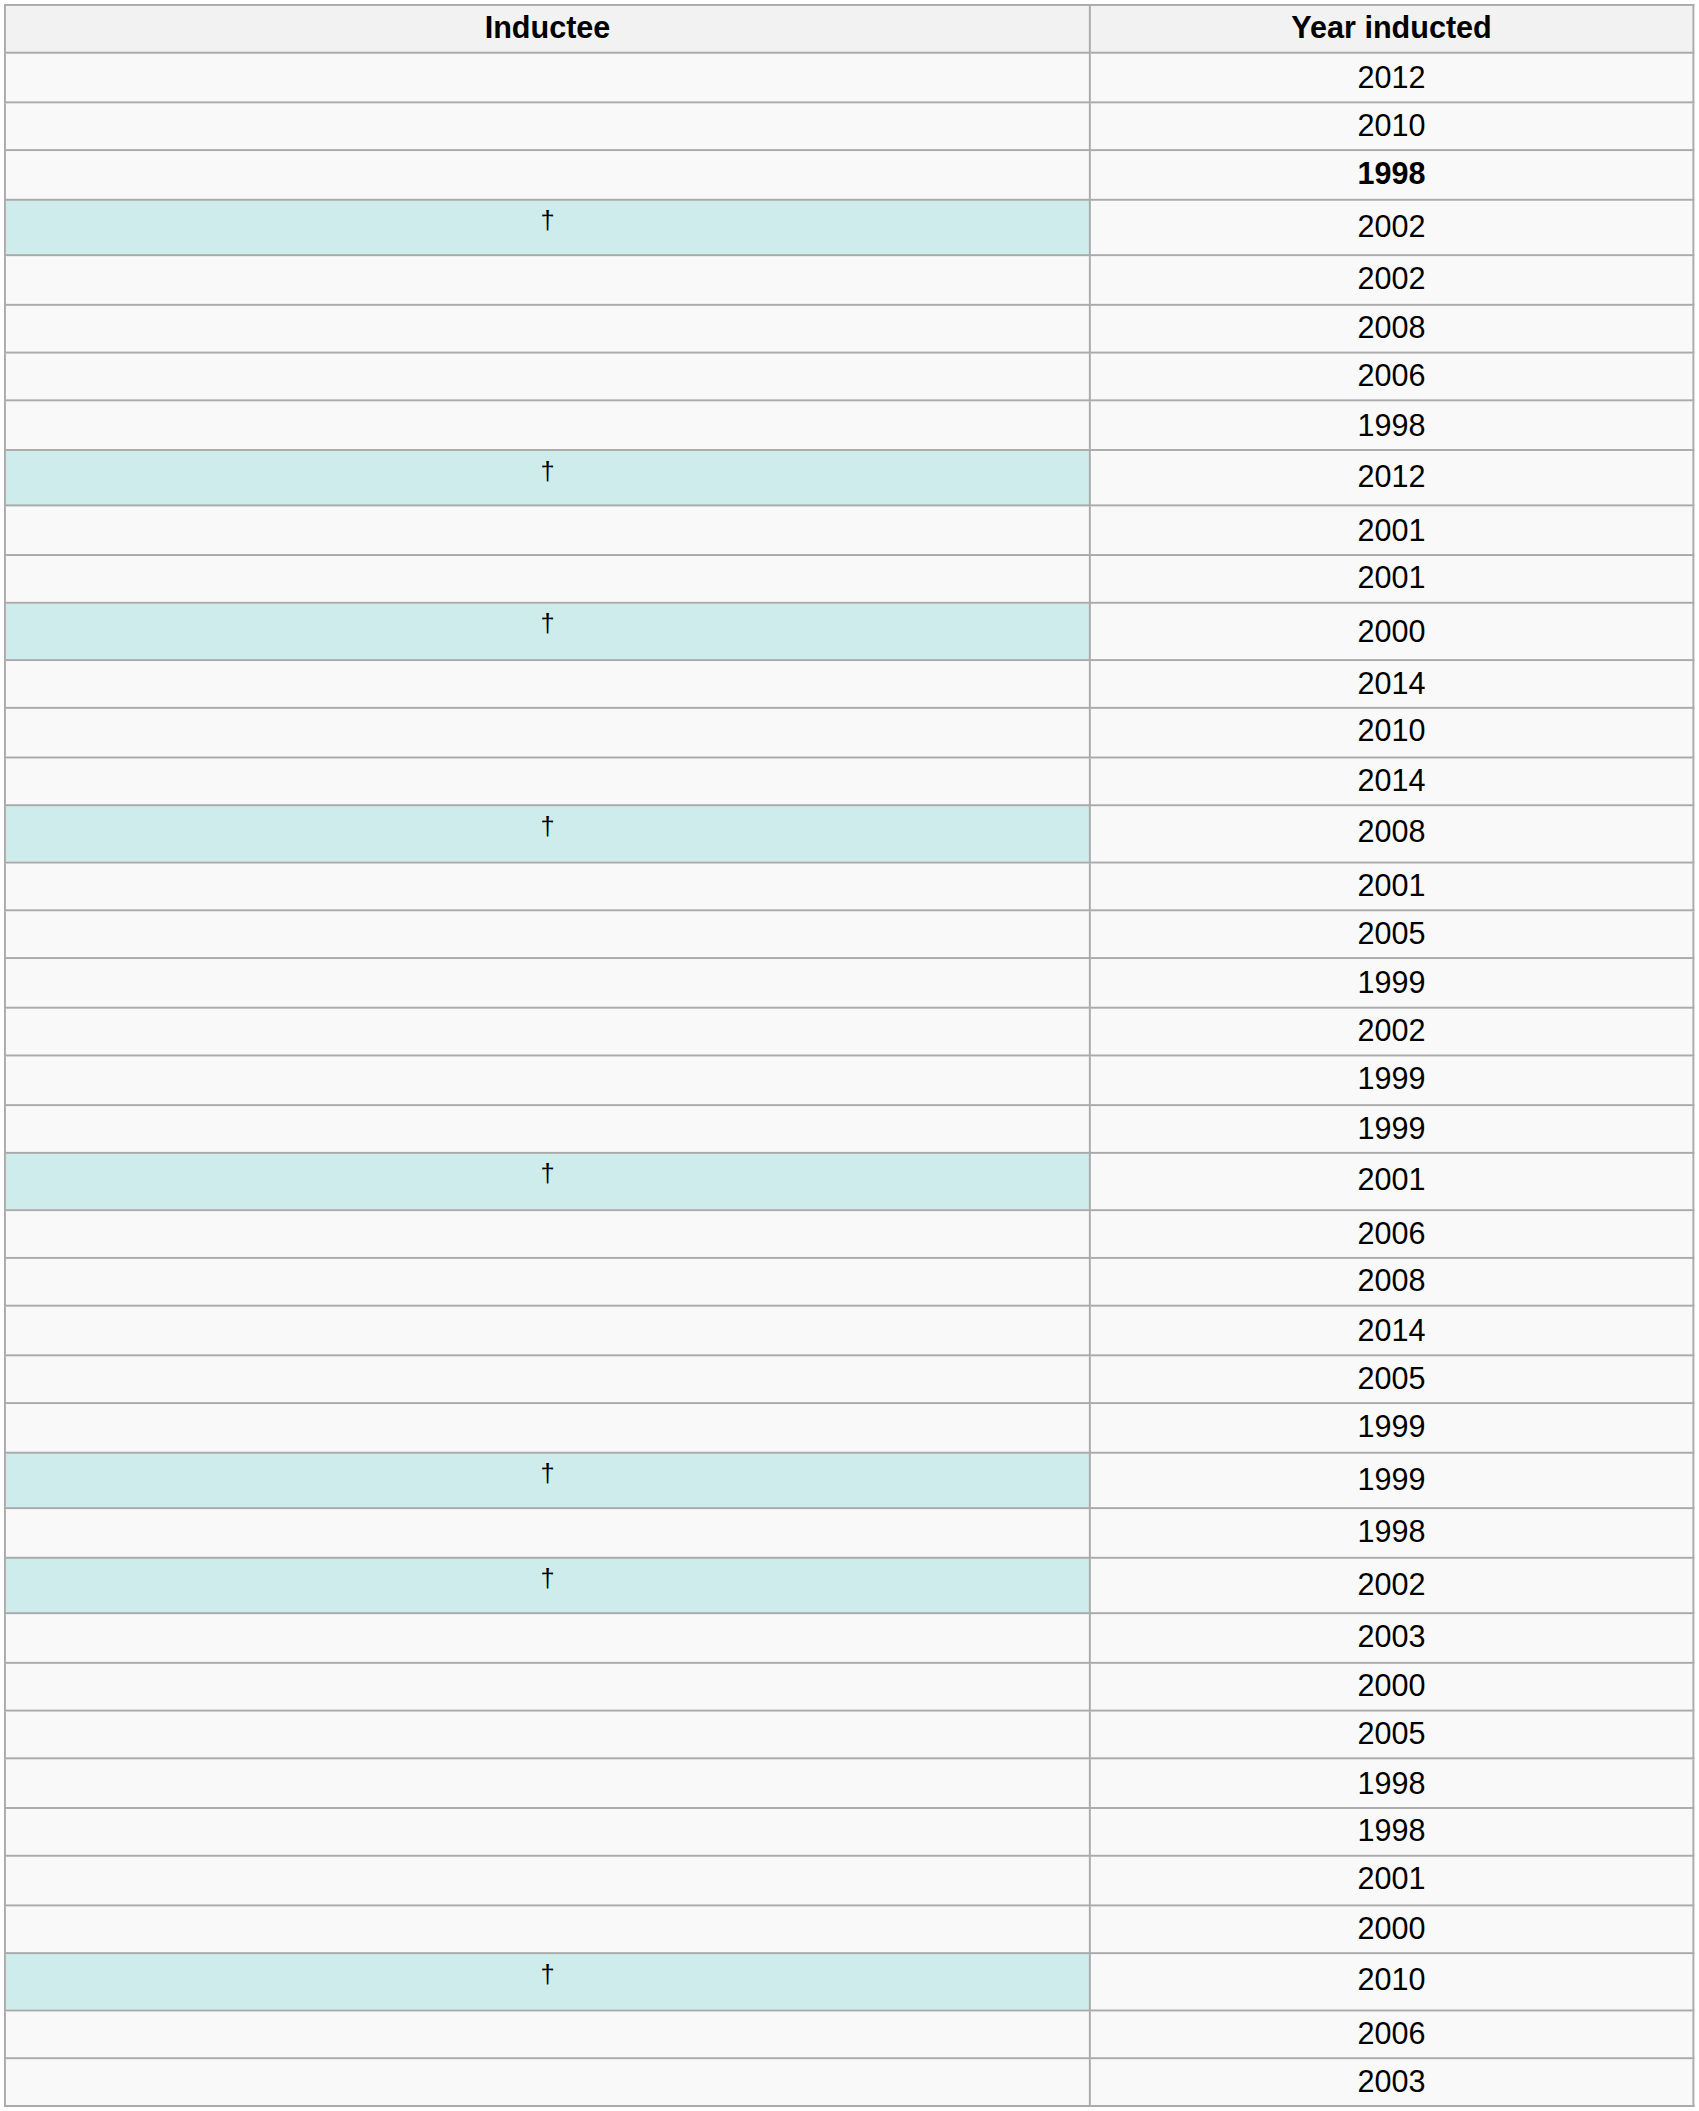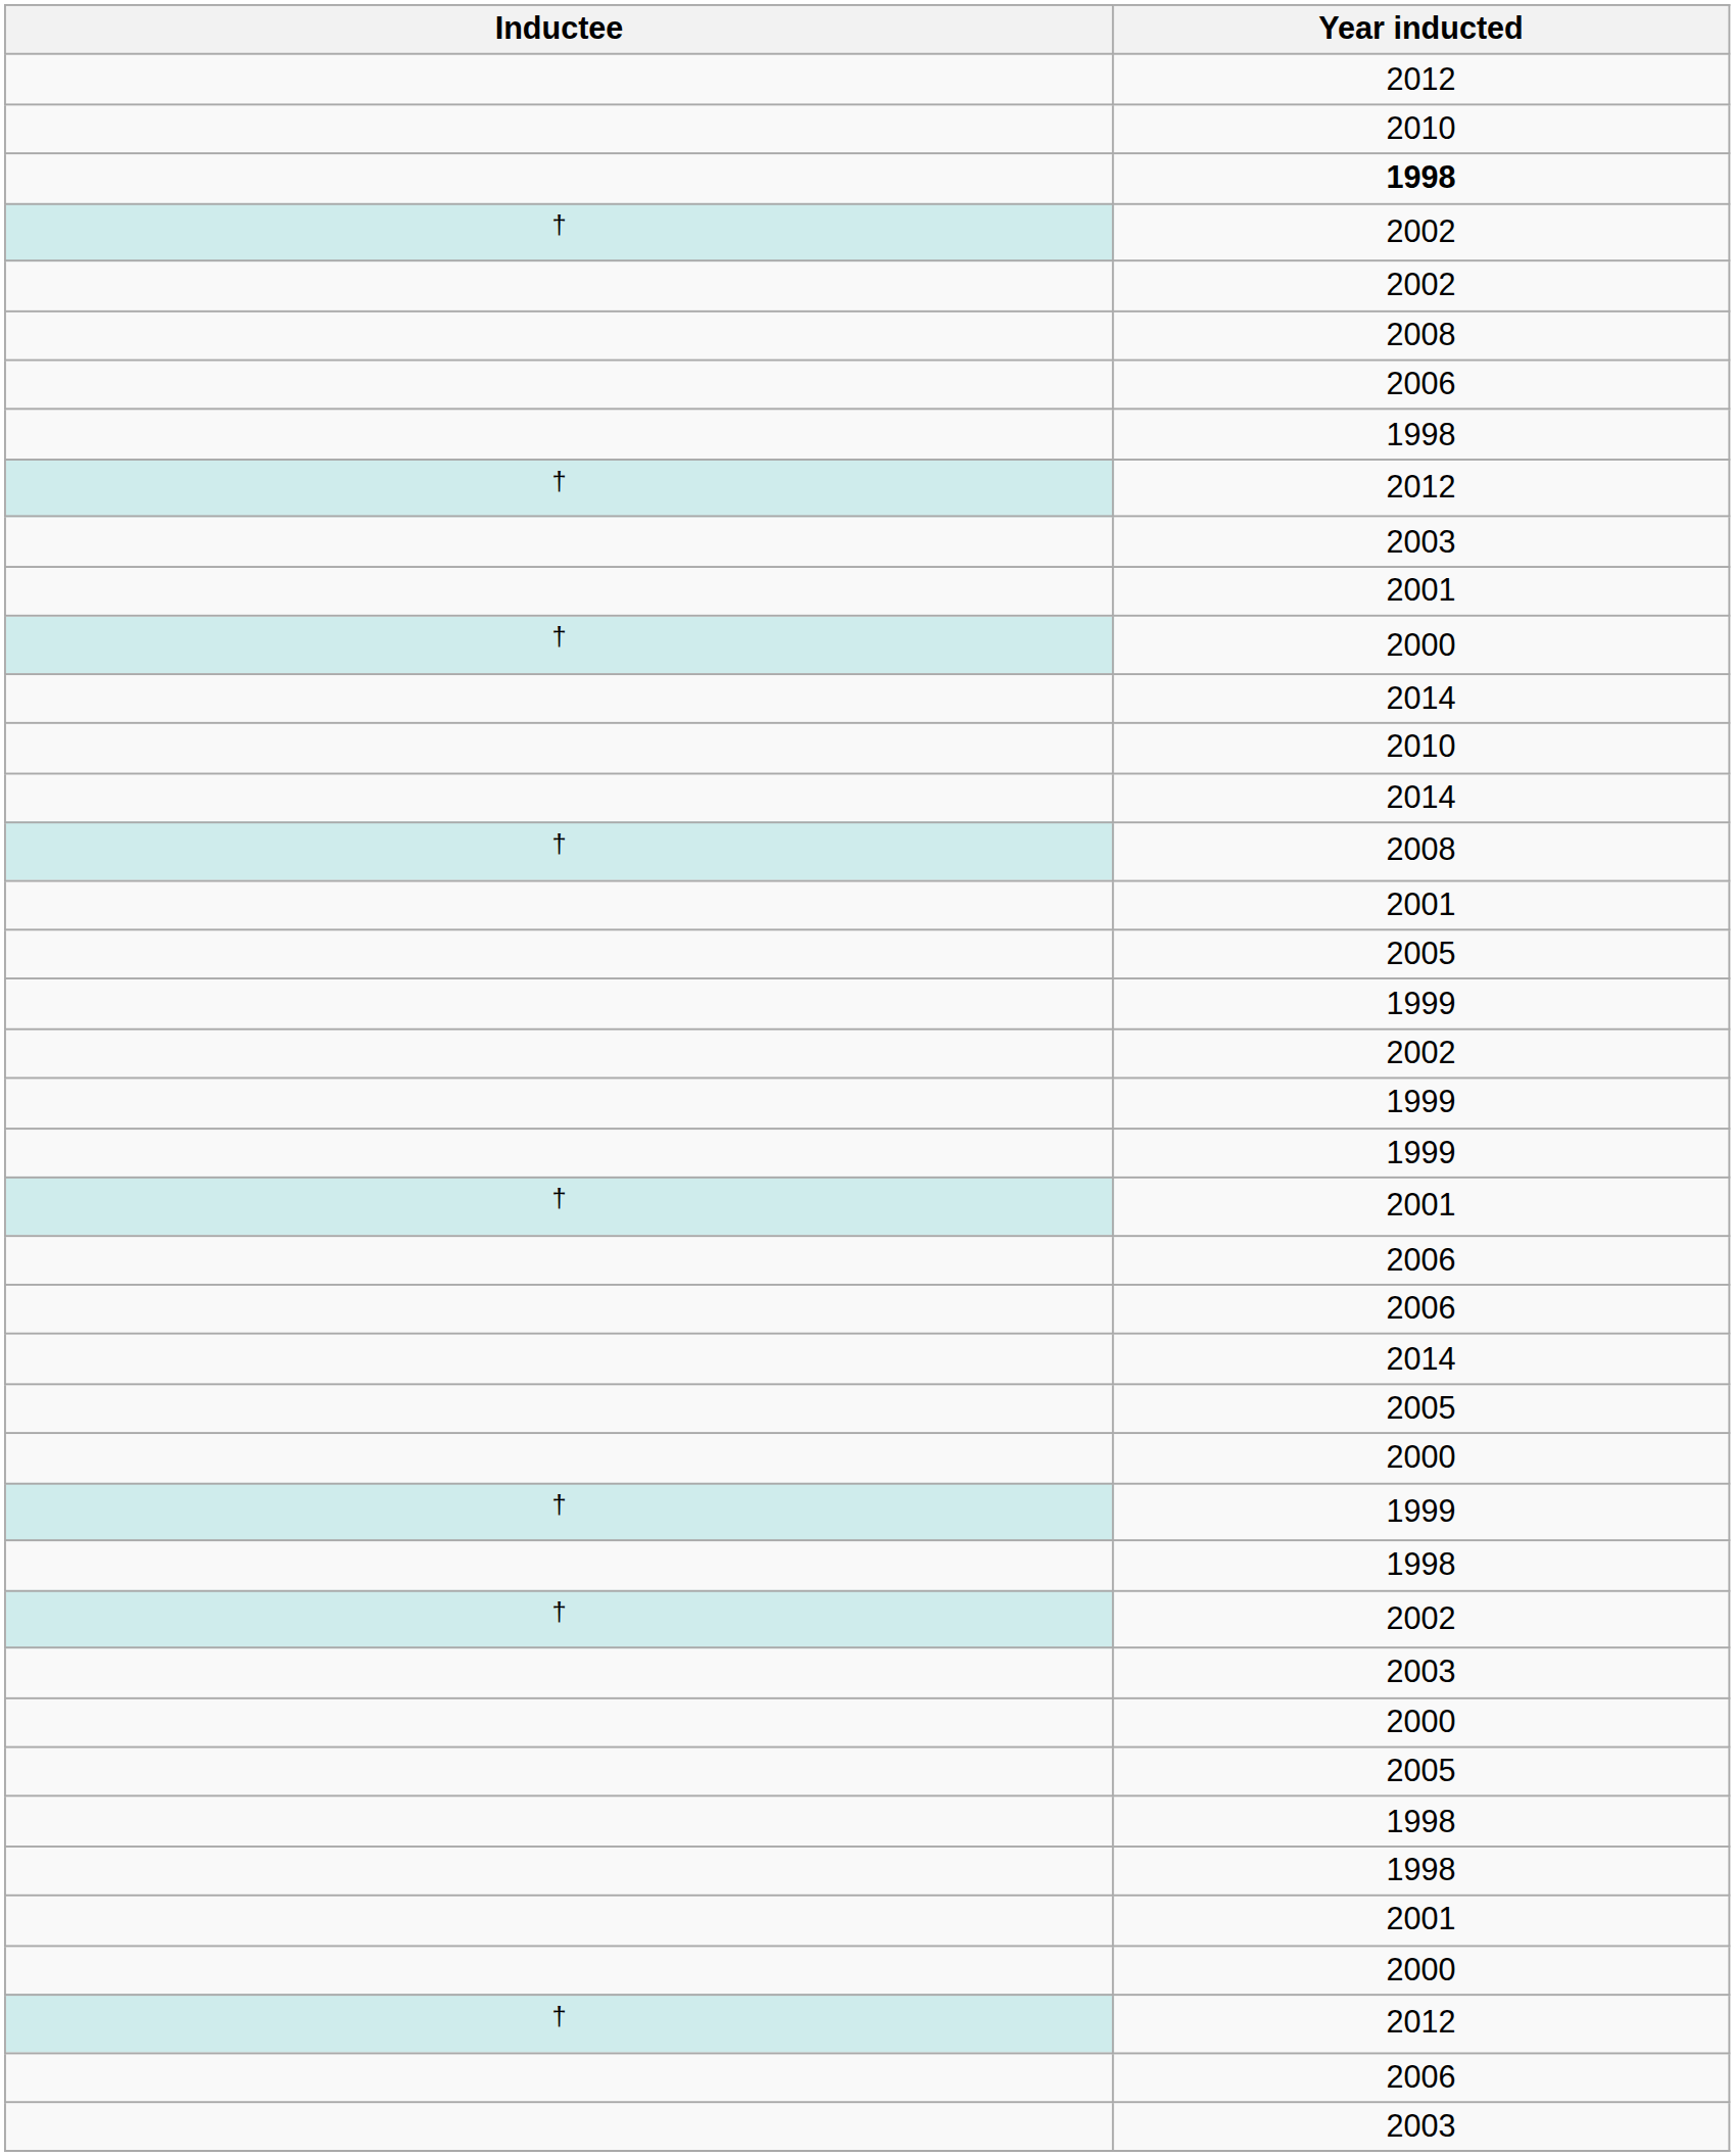row 11 | Year inducted: 2001 -> 2003
row 26 | Year inducted: 2008 -> 2006
row 29 | Year inducted: 1999 -> 2000
row 40 | Year inducted: 2010 -> 2012
